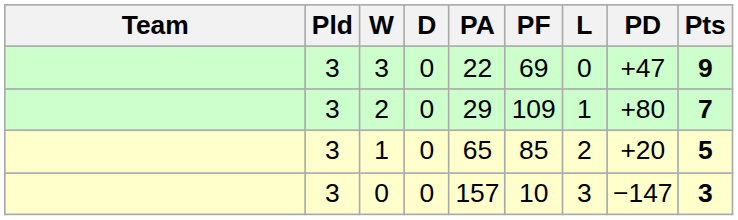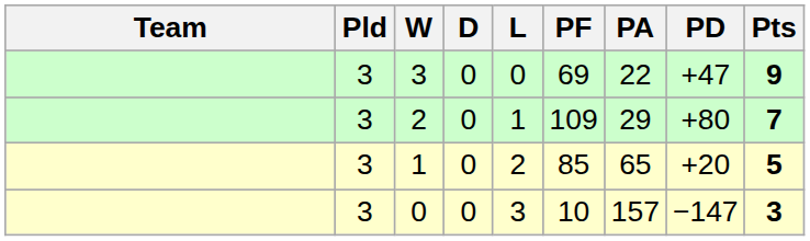columns swapped: L <-> PA
